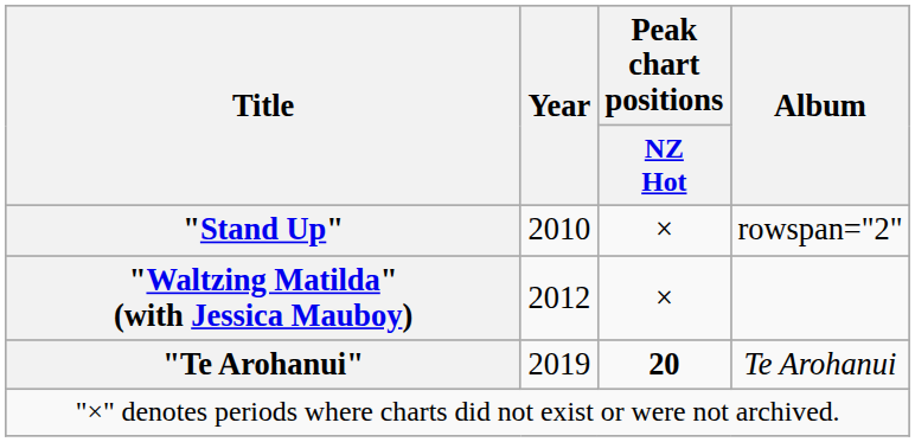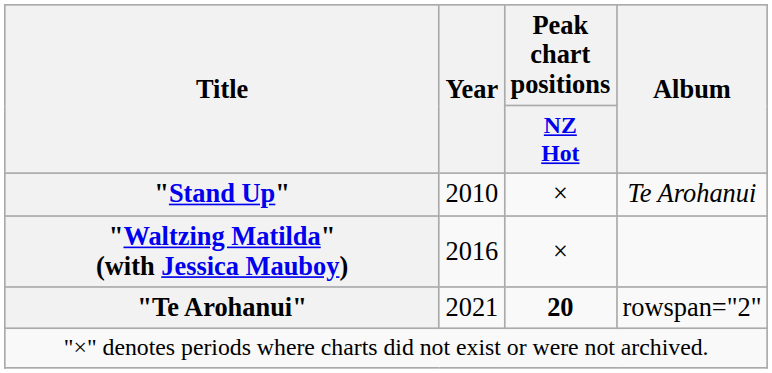"Stand Up" | Album: rowspan="2" -> Te Arohanui
"Waltzing Matilda" (with Jessica Mauboy) | Year: 2012 -> 2016
"Te Arohanui" | Year: 2019 -> 2021
"Te Arohanui" | Album: Te Arohanui -> rowspan="2"
